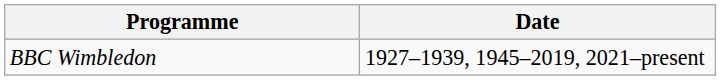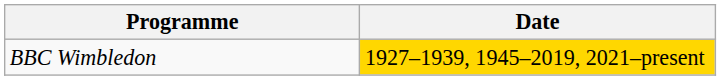BBC Wimbledon | Date: no background -> gold background
